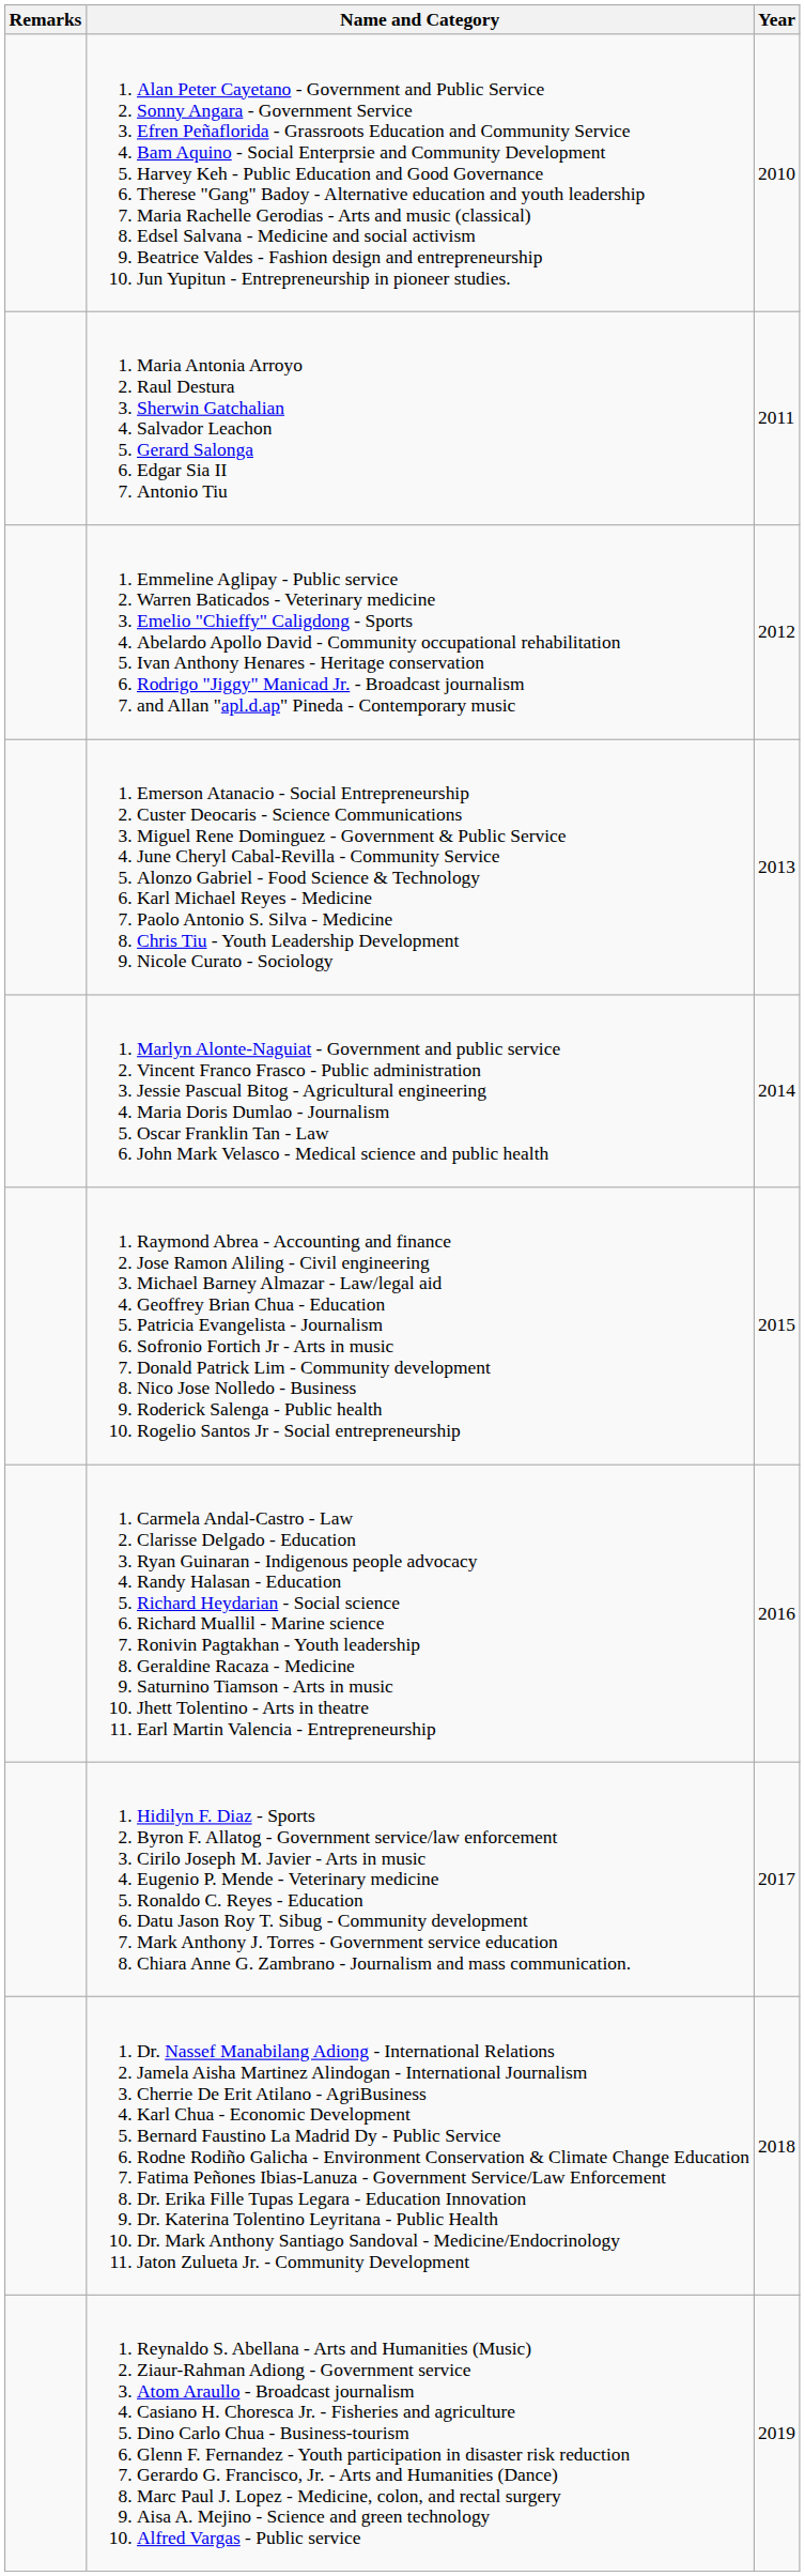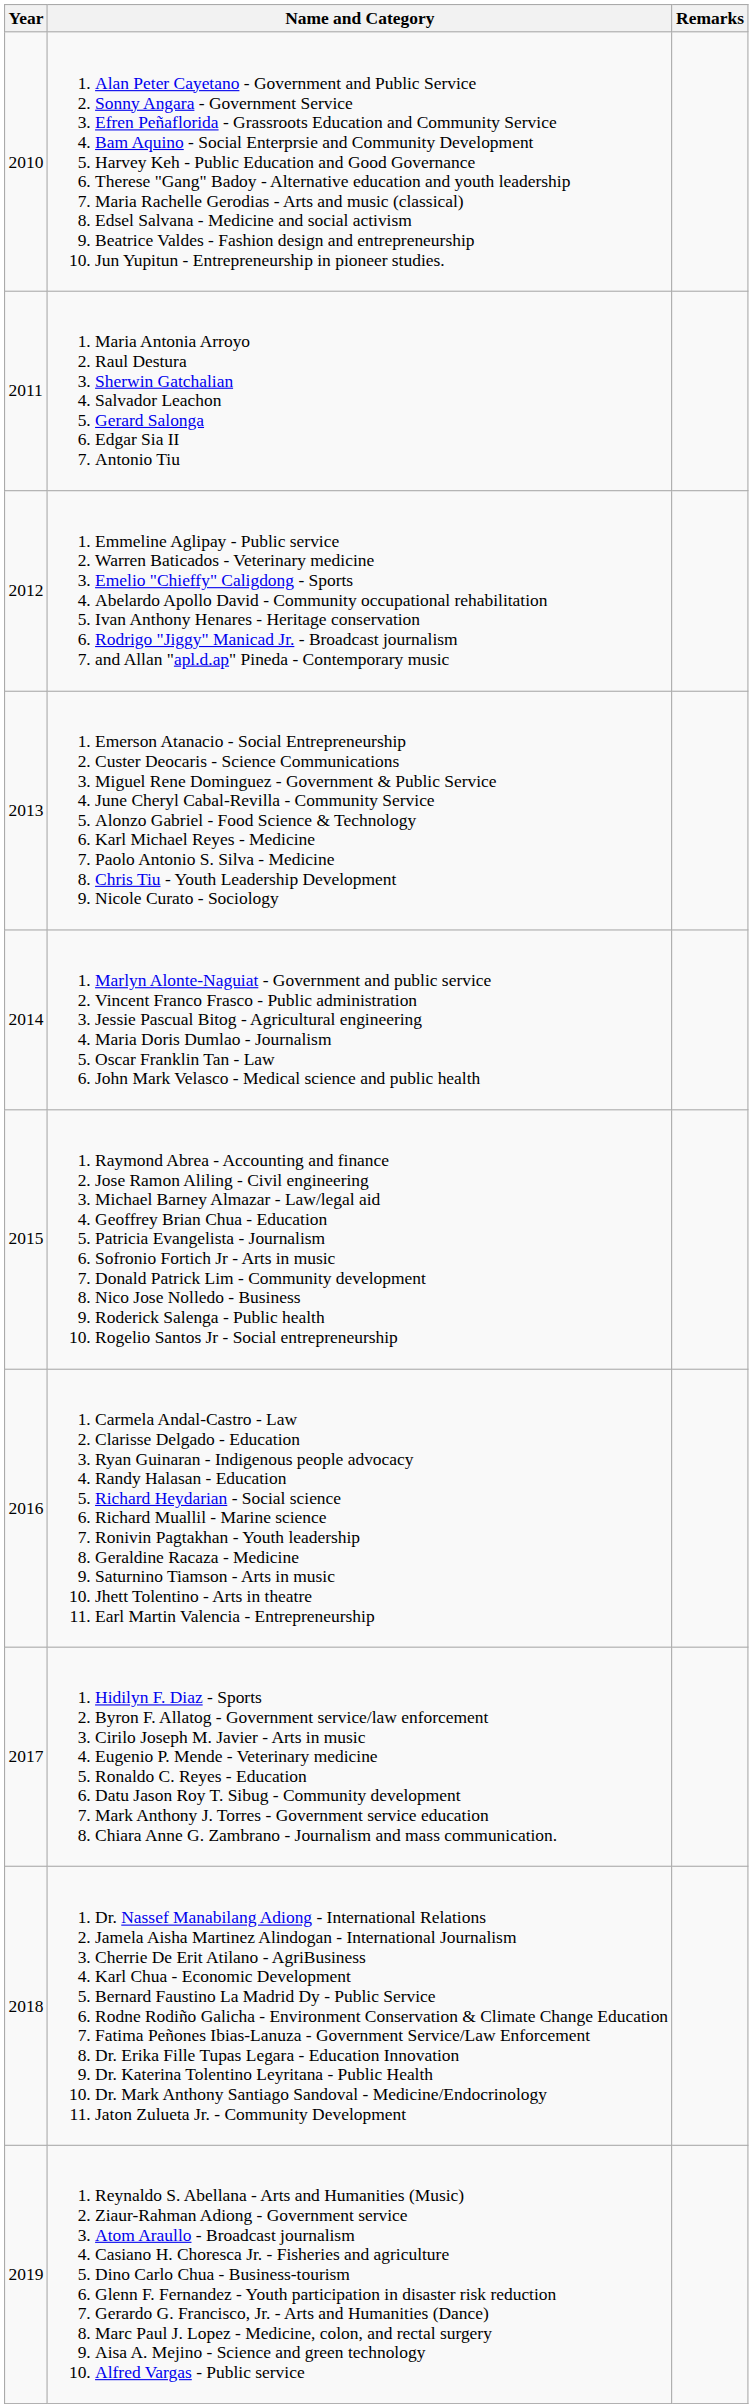columns swapped: Year <-> Remarks
